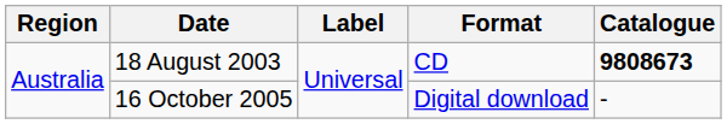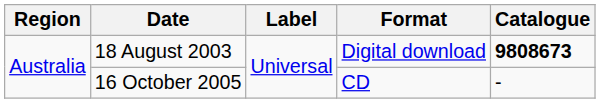18 August 2003 | Format: CD -> Digital download
16 October 2005 | Format: Digital download -> CD
